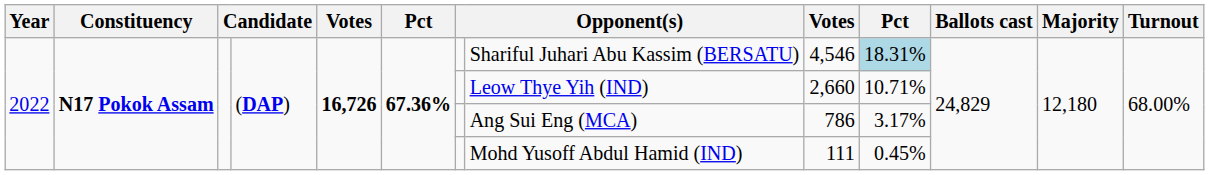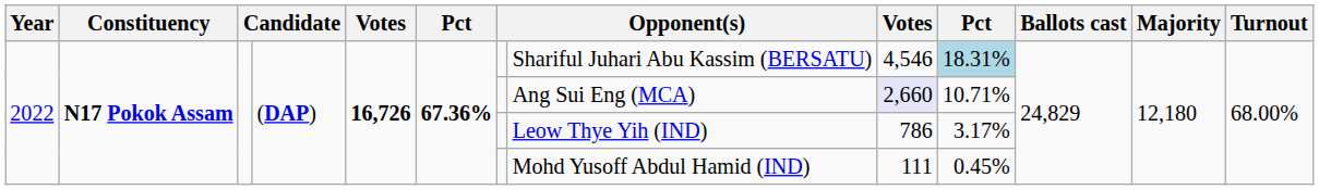row 3 | column 8: Leow Thye Yih (IND) -> Ang Sui Eng (MCA)
row 3 | column 9: no background -> lavender background
row 4 | column 8: Ang Sui Eng (MCA) -> Leow Thye Yih (IND)
